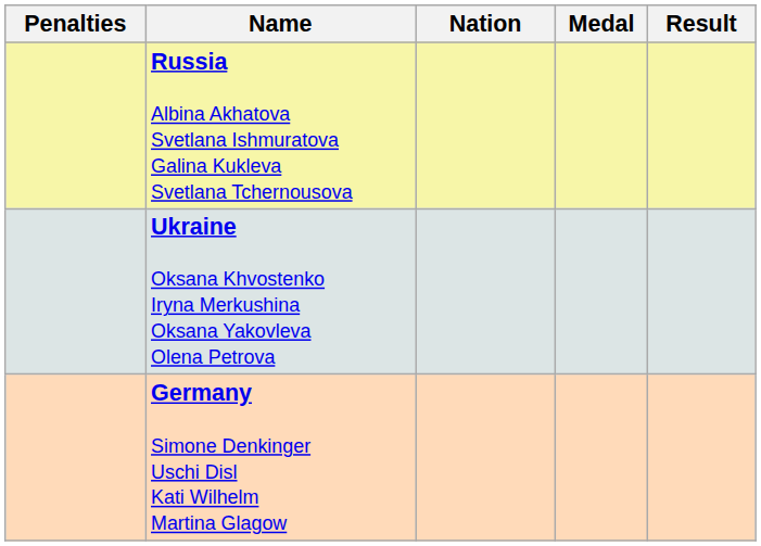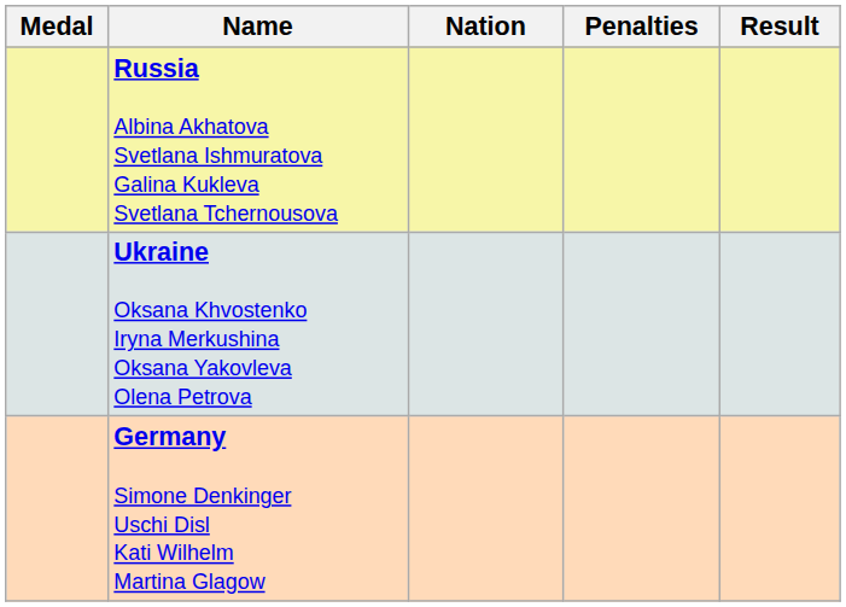columns swapped: Medal <-> Penalties
